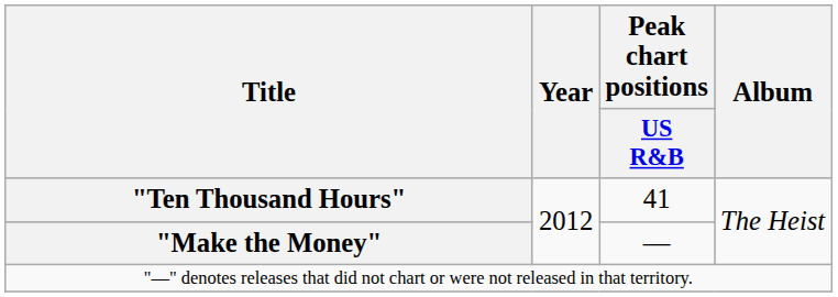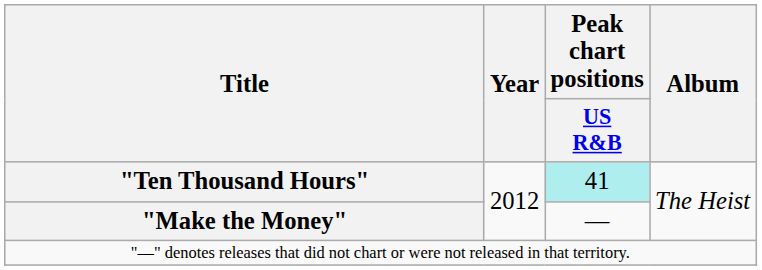"Ten Thousand Hours" | Peak chart positions / US R&B: no background -> paleturquoise background
